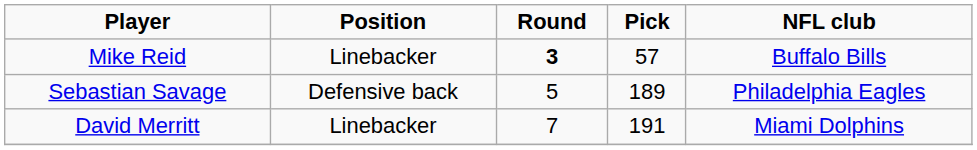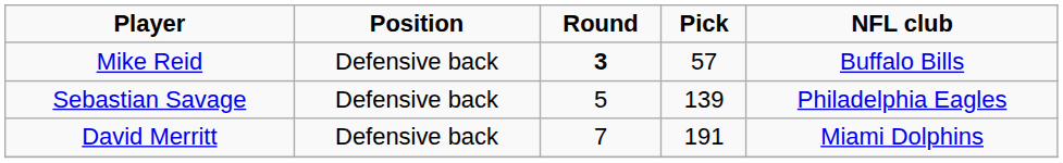Mike Reid | Position: Linebacker -> Defensive back
Sebastian Savage | Pick: 189 -> 139
David Merritt | Position: Linebacker -> Defensive back
